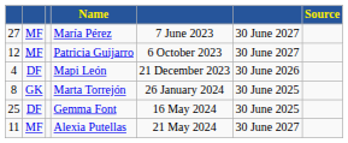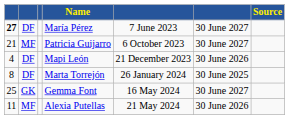María Pérez | column 1: normal -> bold
María Pérez | column 2: MF -> DF
Patricia Guijarro | column 1: 12 -> 21
Marta Torrejón | column 2: GK -> DF
Gemma Font | column 2: DF -> GK
Gemma Font | column 6: 30 June 2025 -> 30 June 2027
Alexia Putellas | column 6: 30 June 2027 -> 30 June 2026
